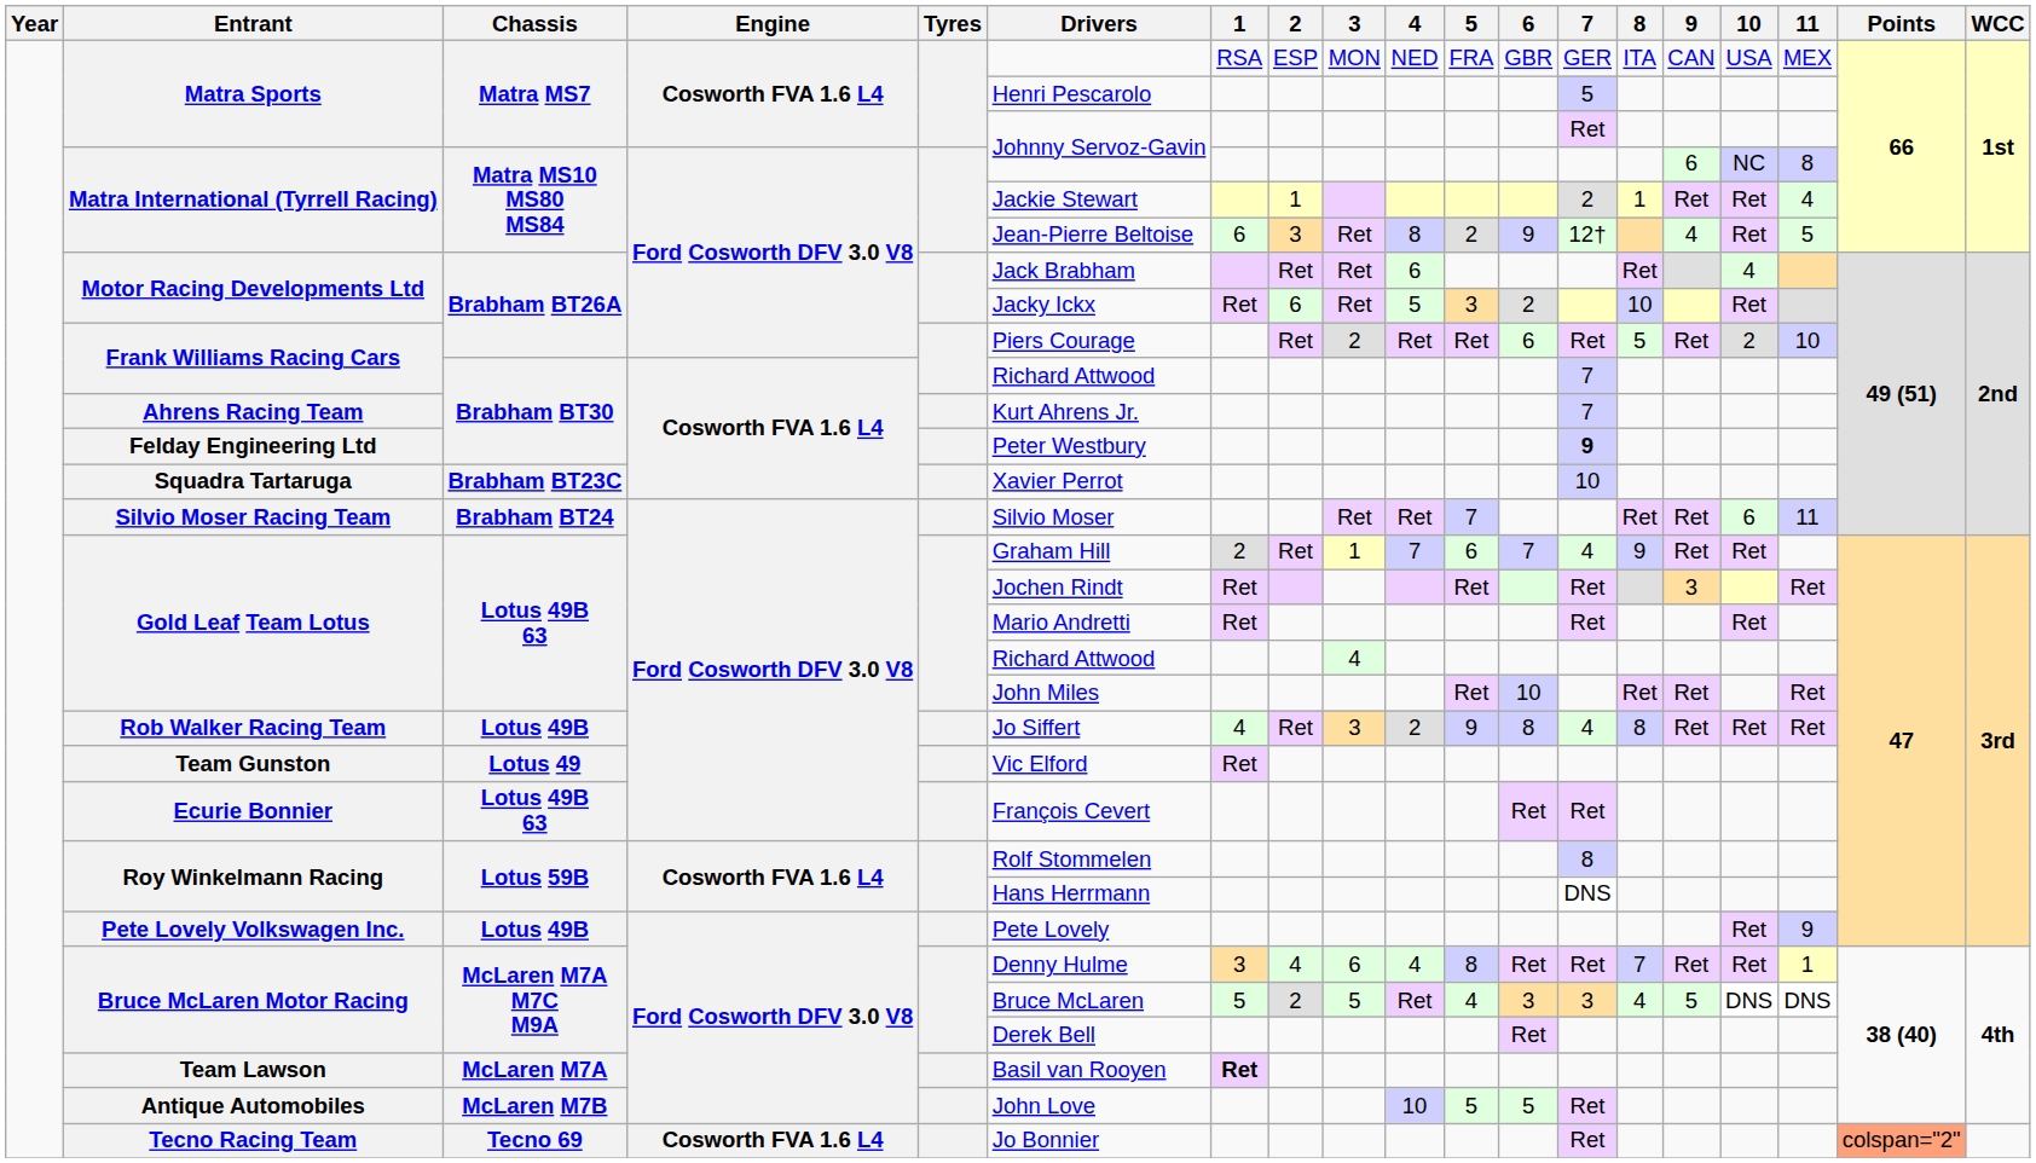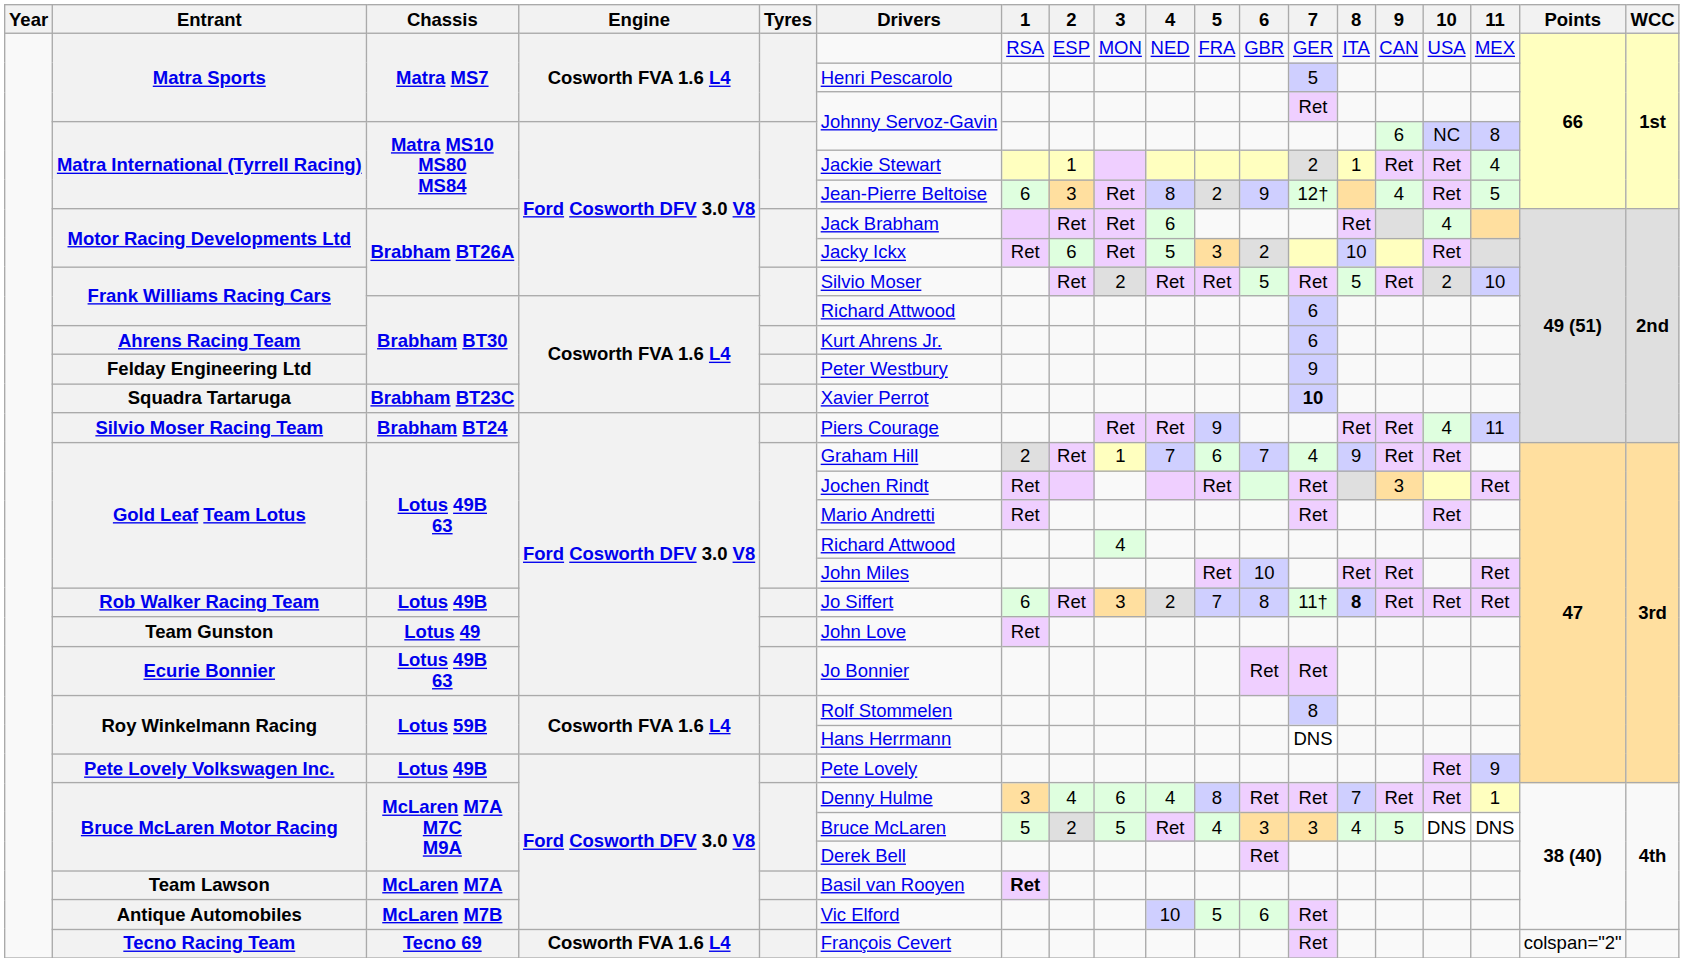Frank Williams Racing Cars / Brabham BT26A | Drivers: Piers Courage -> Silvio Moser
Frank Williams Racing Cars / Brabham BT26A | 6: 6 -> 5
Frank Williams Racing Cars / Brabham BT30 | 7: 7 -> 6
Ahrens Racing Team | 7: 7 -> 6
Felday Engineering Ltd | 7: bold -> normal
Squadra Tartaruga | 7: normal -> bold
Silvio Moser Racing Team | Drivers: Silvio Moser -> Piers Courage
Silvio Moser Racing Team | 5: 7 -> 9
Silvio Moser Racing Team | 10: 6 -> 4
Rob Walker Racing Team | 1: 4 -> 6
Rob Walker Racing Team | 5: 9 -> 7
Rob Walker Racing Team | 7: 4 -> 11†
Rob Walker Racing Team | 8: normal -> bold
Team Gunston | Drivers: Vic Elford -> John Love
Ecurie Bonnier | Drivers: François Cevert -> Jo Bonnier
Antique Automobiles | Drivers: John Love -> Vic Elford
Antique Automobiles | 6: 5 -> 6
Tecno Racing Team | Drivers: Jo Bonnier -> François Cevert
Tecno Racing Team | Points: lightsalmon background -> no background
